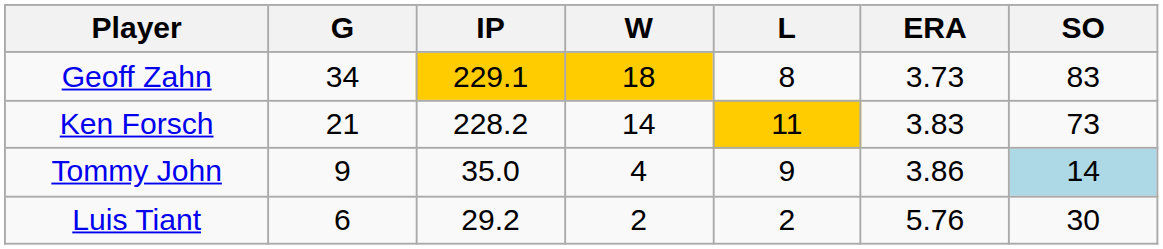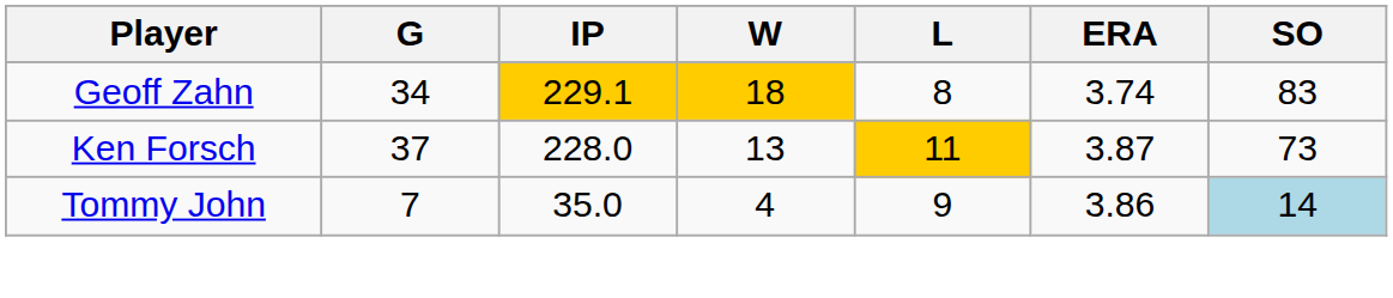Geoff Zahn | ERA: 3.73 -> 3.74
Ken Forsch | G: 21 -> 37
Ken Forsch | IP: 228.2 -> 228.0
Ken Forsch | W: 14 -> 13
Ken Forsch | ERA: 3.83 -> 3.87
Tommy John | G: 9 -> 7
- row: Luis Tiant | 6 | 29.2 | 2 | 2 | 5.76 | 30
